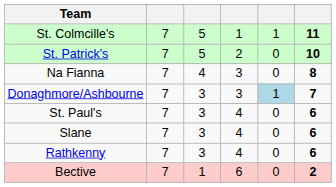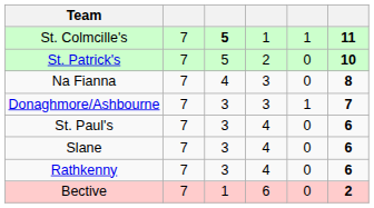St. Colmcille's | column 3: normal -> bold
Donaghmore/Ashbourne | column 5: lightblue background -> no background
